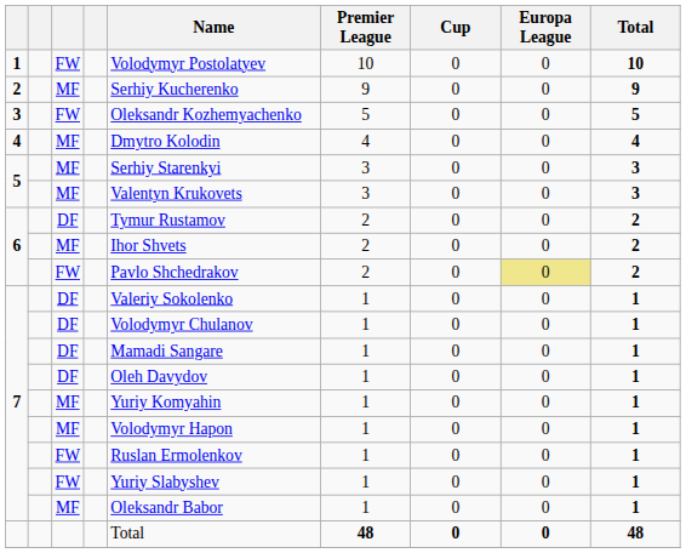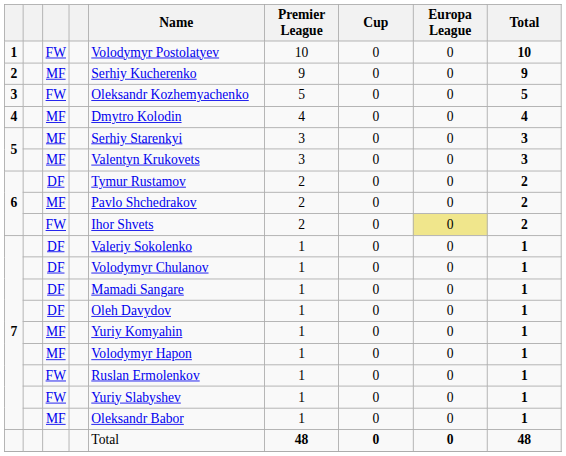6 / MF | Name: Ihor Shvets -> Pavlo Shchedrakov
6 / FW | Name: Pavlo Shchedrakov -> Ihor Shvets
